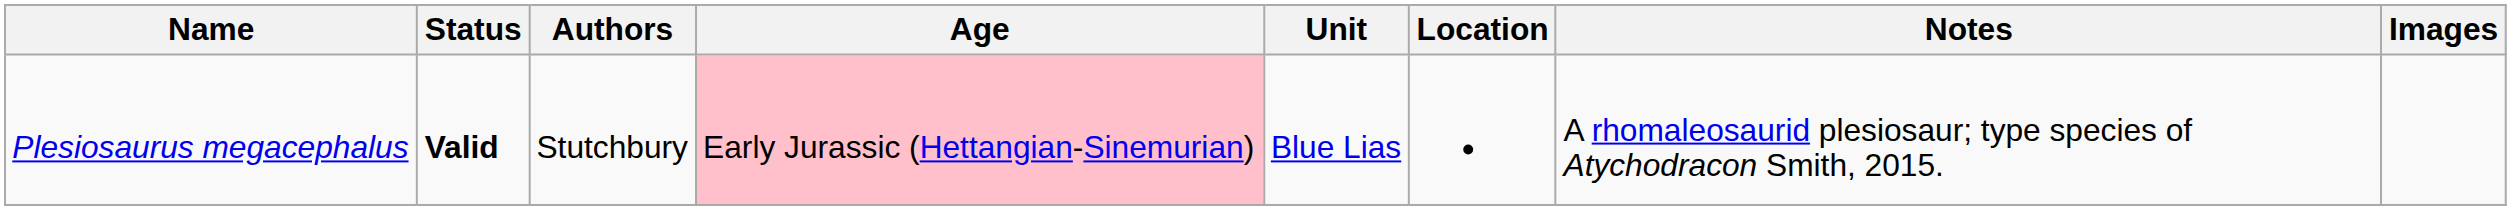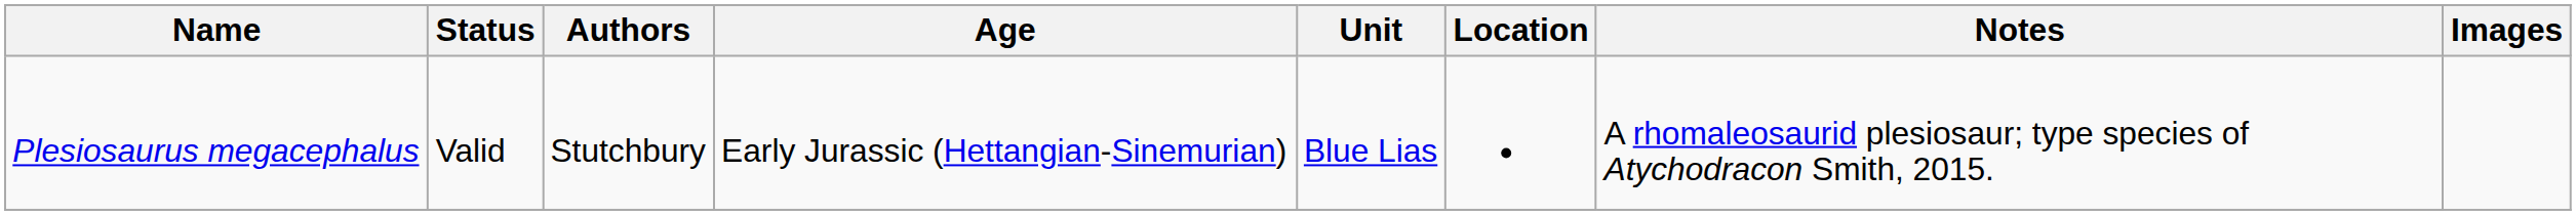Plesiosaurus megacephalus | Status: bold -> normal
Plesiosaurus megacephalus | Age: pink background -> no background
